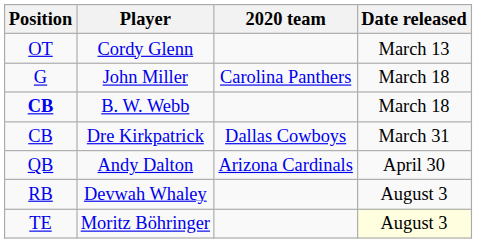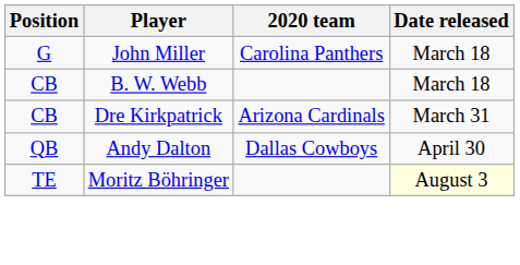- row: OT | Cordy Glenn | March 13
B. W. Webb | Position: bold -> normal
Dre Kirkpatrick | 2020 team: Dallas Cowboys -> Arizona Cardinals
Andy Dalton | 2020 team: Arizona Cardinals -> Dallas Cowboys
- row: RB | Devwah Whaley | August 3
